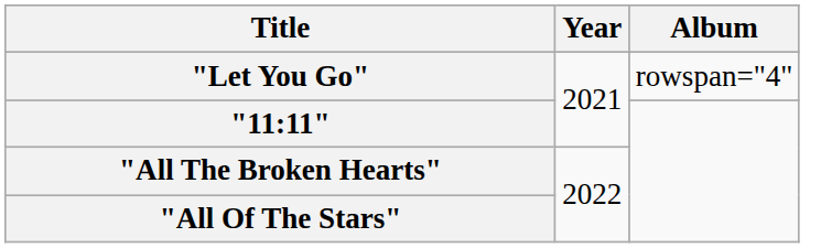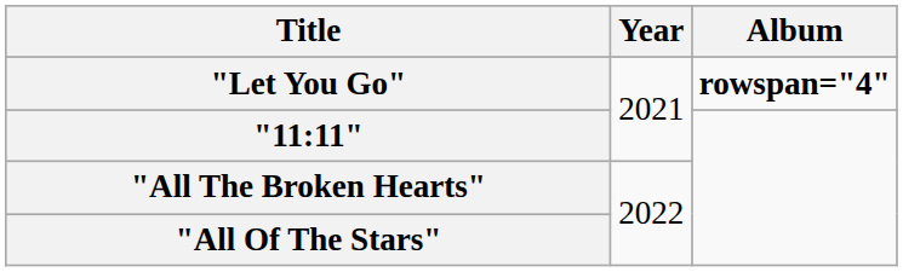"Let You Go" | Album: normal -> bold
